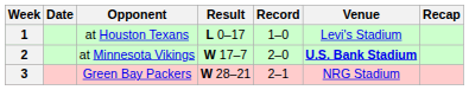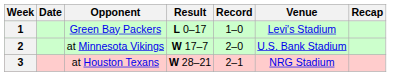1 | Opponent: at Houston Texans -> Green Bay Packers
2 | Venue: bold -> normal
3 | Opponent: Green Bay Packers -> at Houston Texans
